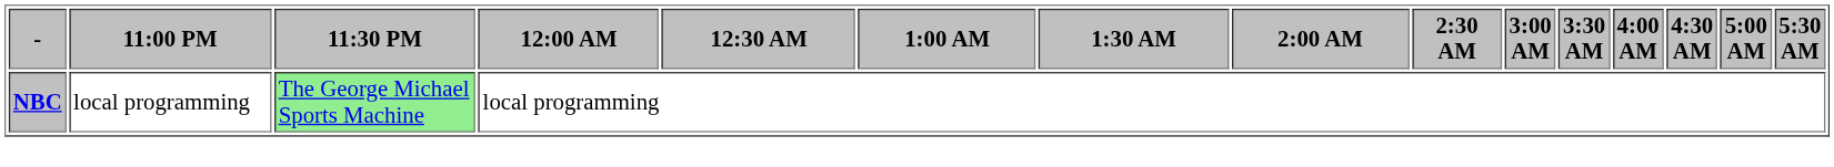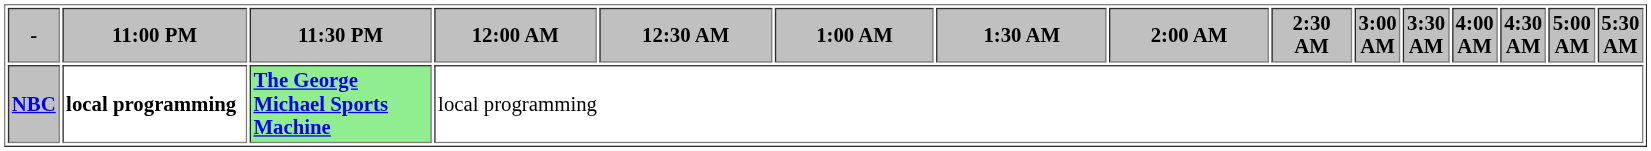NBC | 11:00 PM: normal -> bold
NBC | 11:30 PM: normal -> bold
